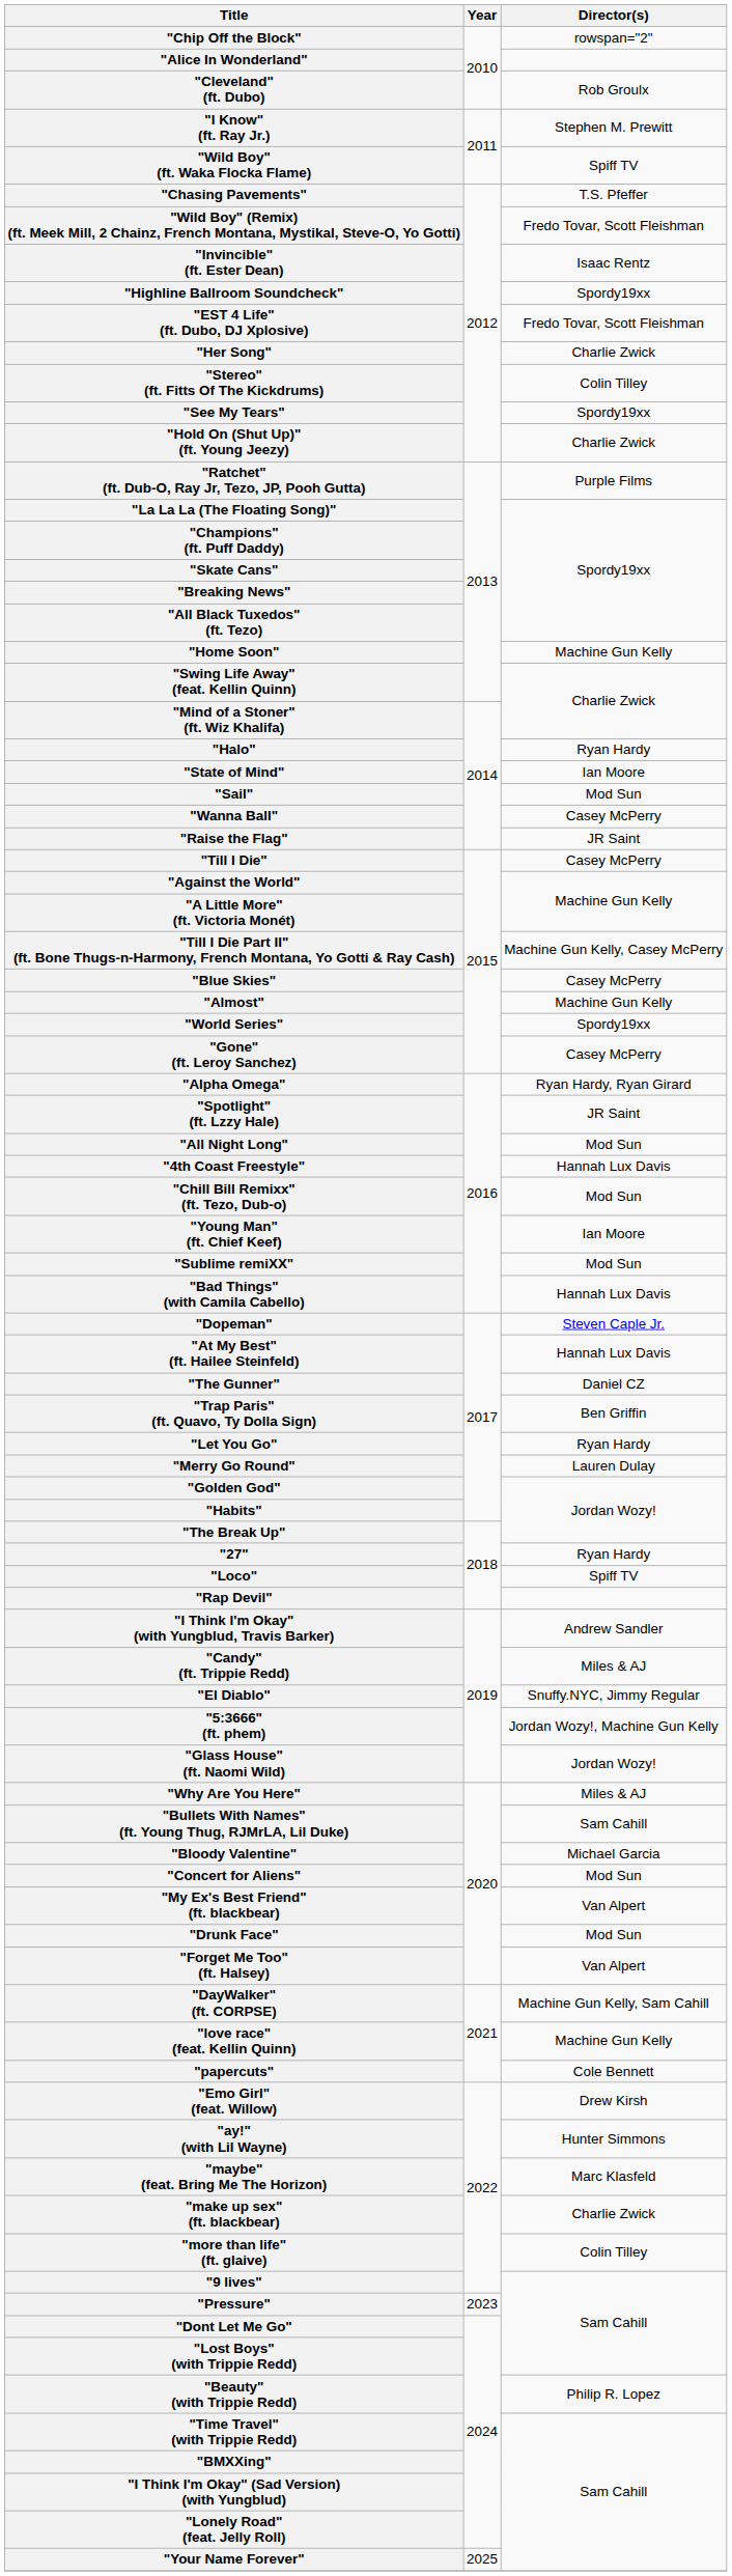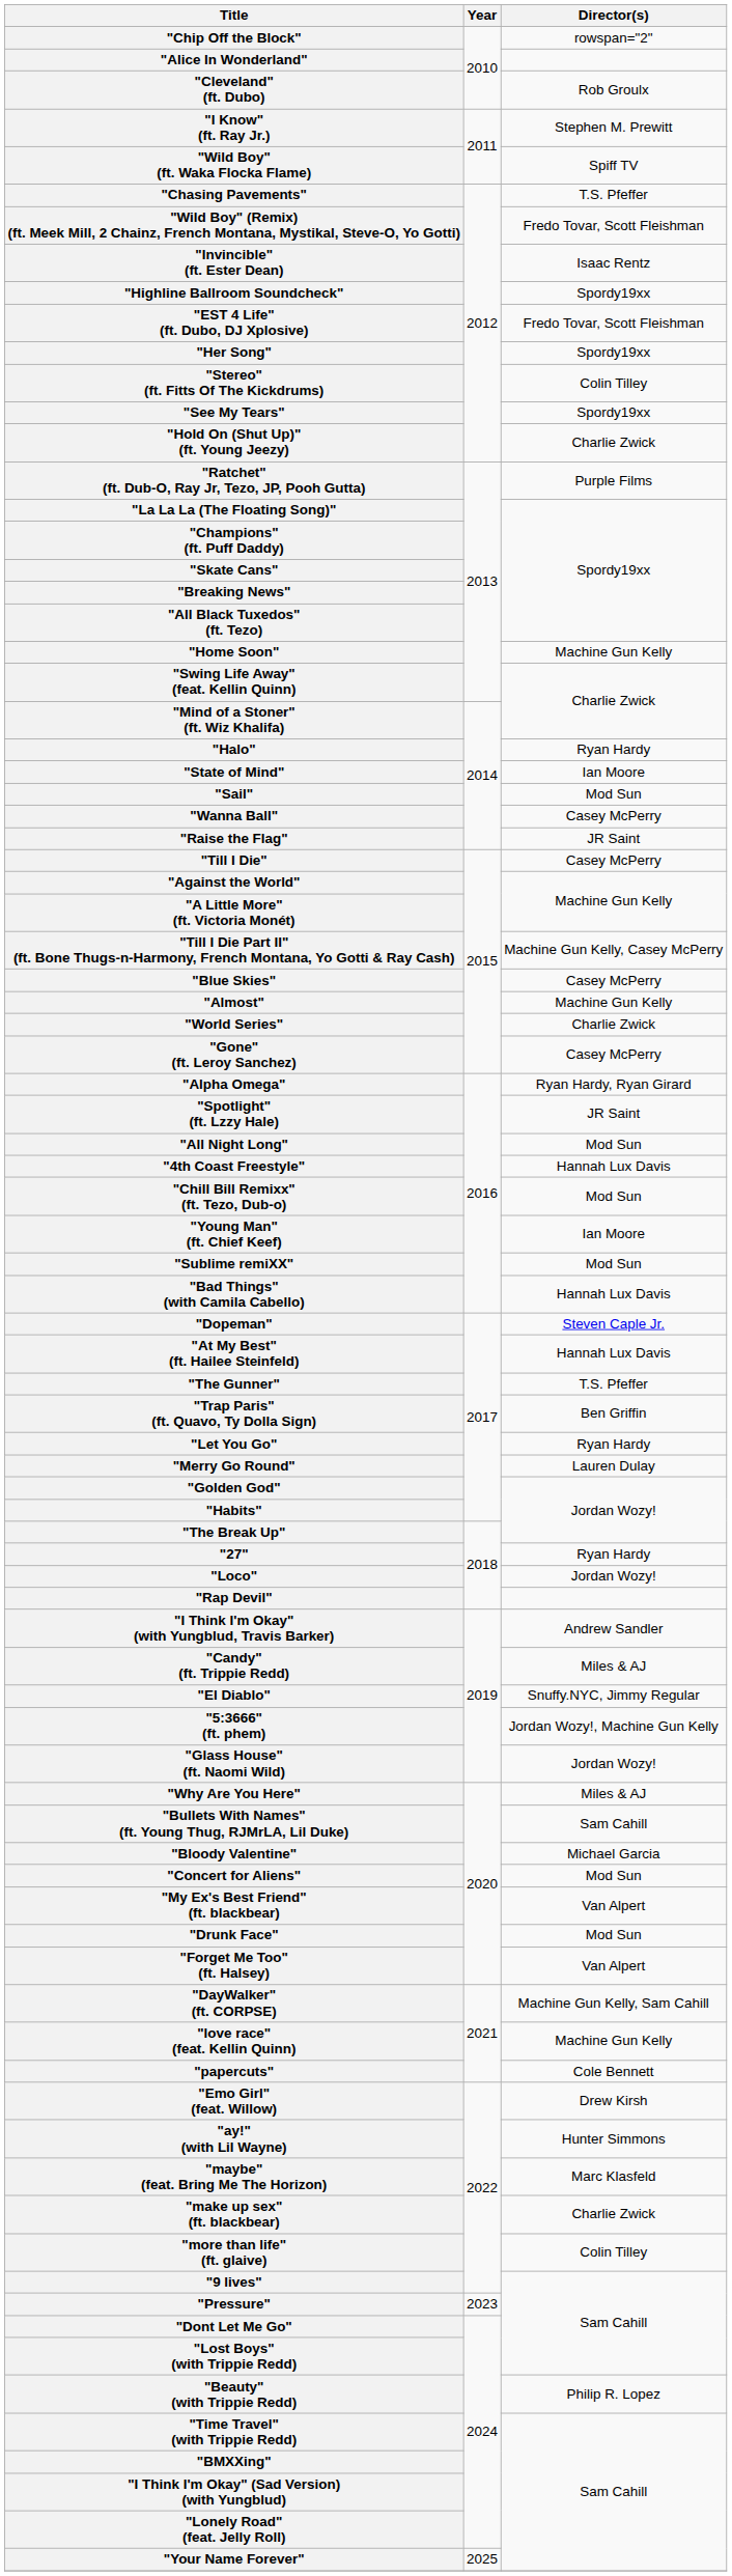"Her Song" | Director(s): Charlie Zwick -> Spordy19xx
"World Series" | Director(s): Spordy19xx -> Charlie Zwick
"The Gunner" | Director(s): Daniel CZ -> T.S. Pfeffer
"Loco" | Director(s): Spiff TV -> Jordan Wozy!
